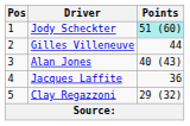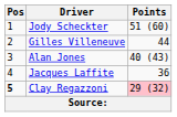Jody Scheckter | Points: paleturquoise background -> no background
Clay Regazzoni | Pos: normal -> bold
Clay Regazzoni | Points: no background -> pink background
